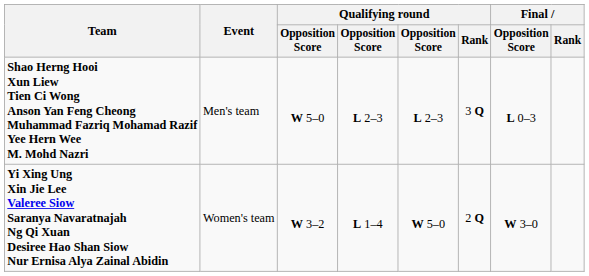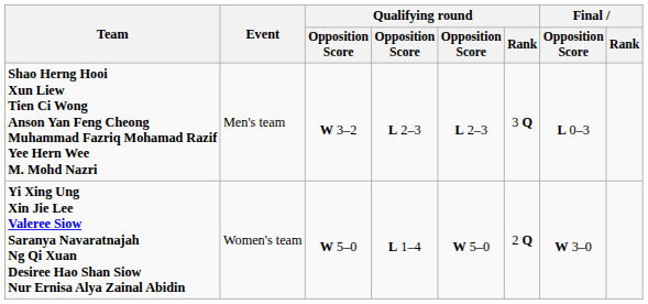row 3 | column 3: W 5–0 -> W 3–2
row 4 | column 3: W 3–2 -> W 5–0
